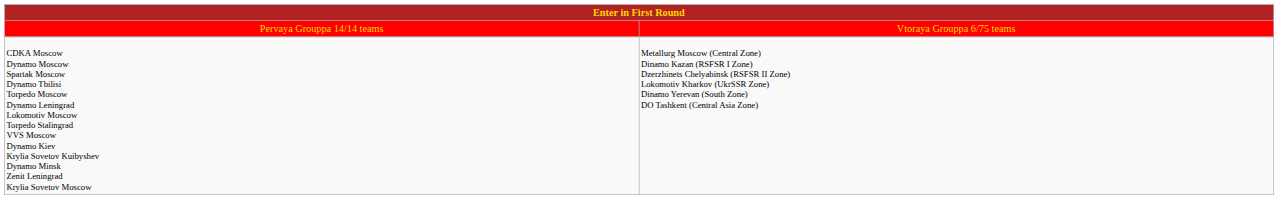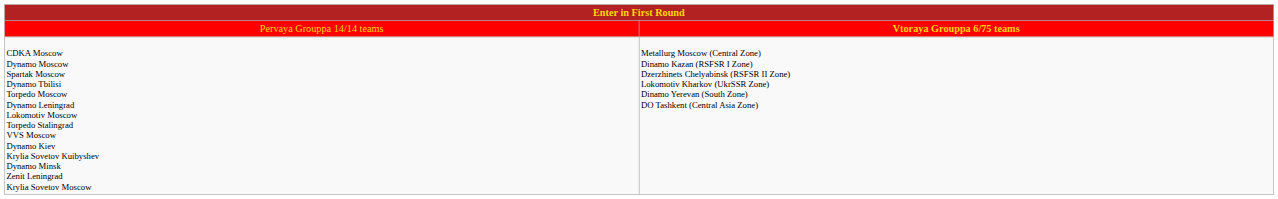Pervaya Grouppa 14/14 teams | column 2: normal -> bold
